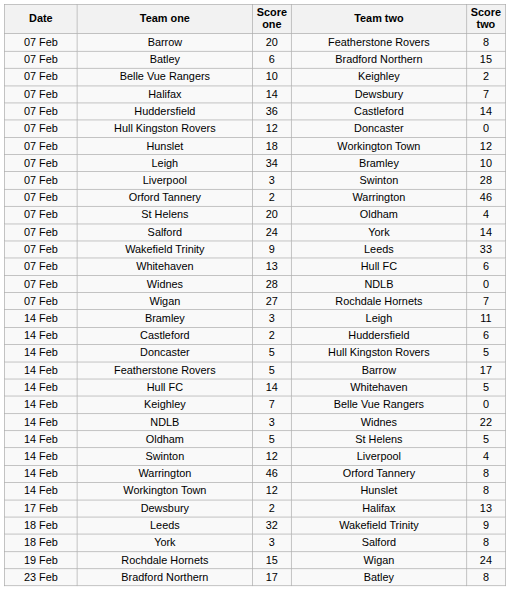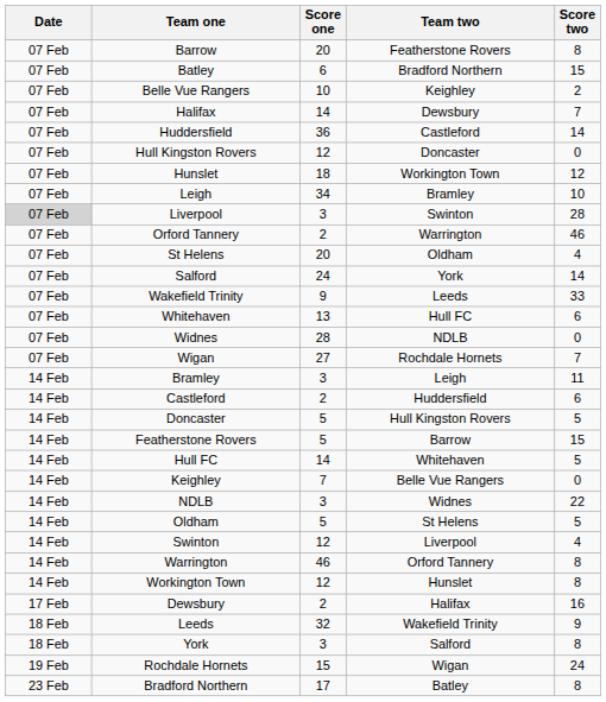row 10 | Date: no background -> lightgrey background
row 21 | Score two: 17 -> 15
row 29 | Score two: 13 -> 16
